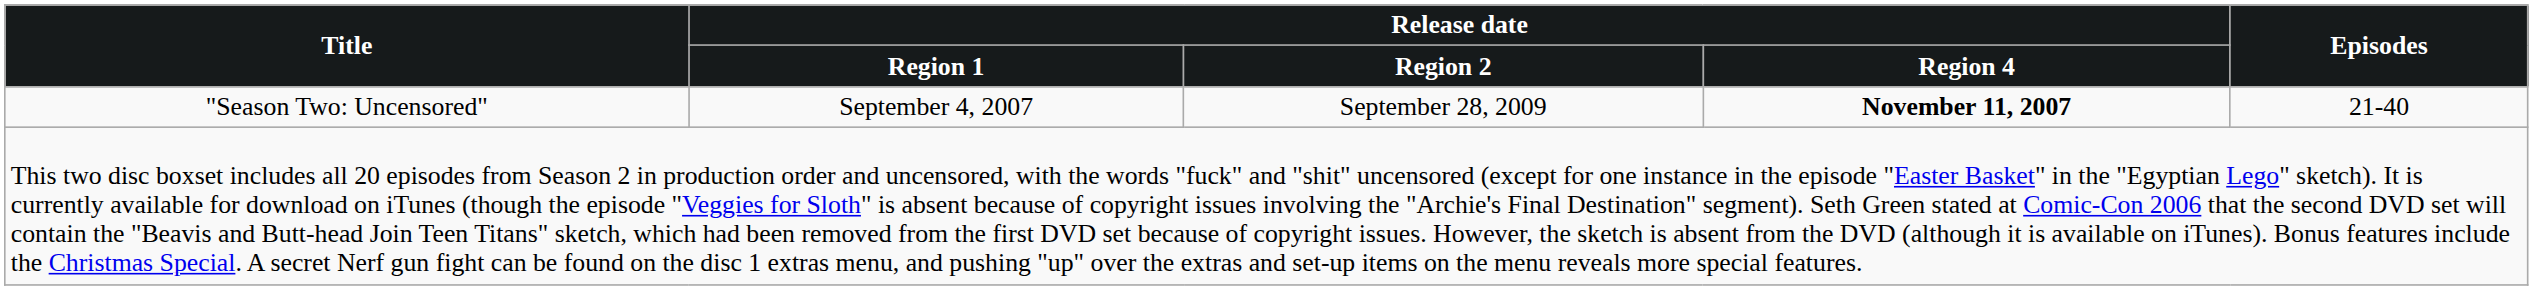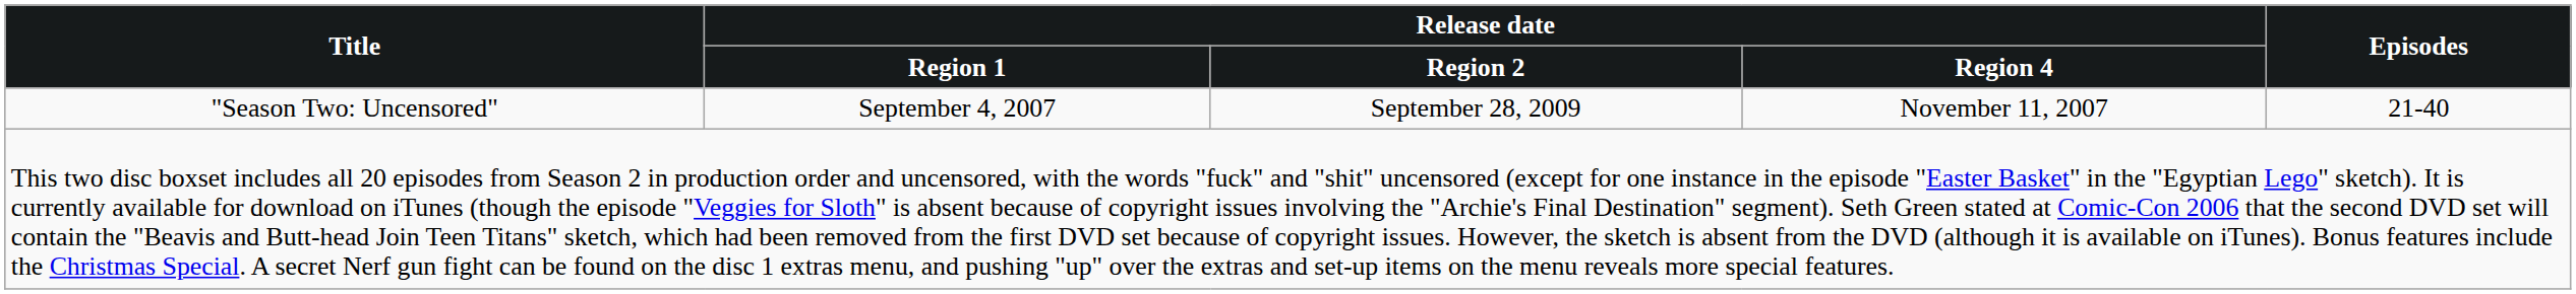"Season Two: Uncensored" | Release date / Region 4: bold -> normal
